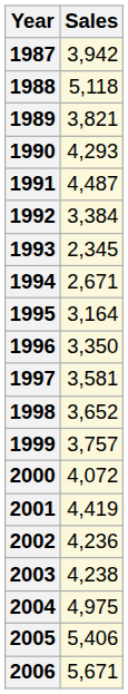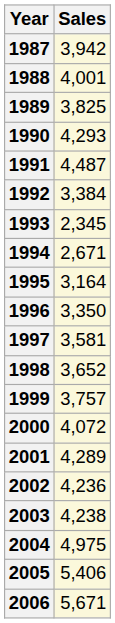1988 | Sales: 5,118 -> 4,001
1989 | Sales: 3,821 -> 3,825
2001 | Sales: 4,419 -> 4,289
